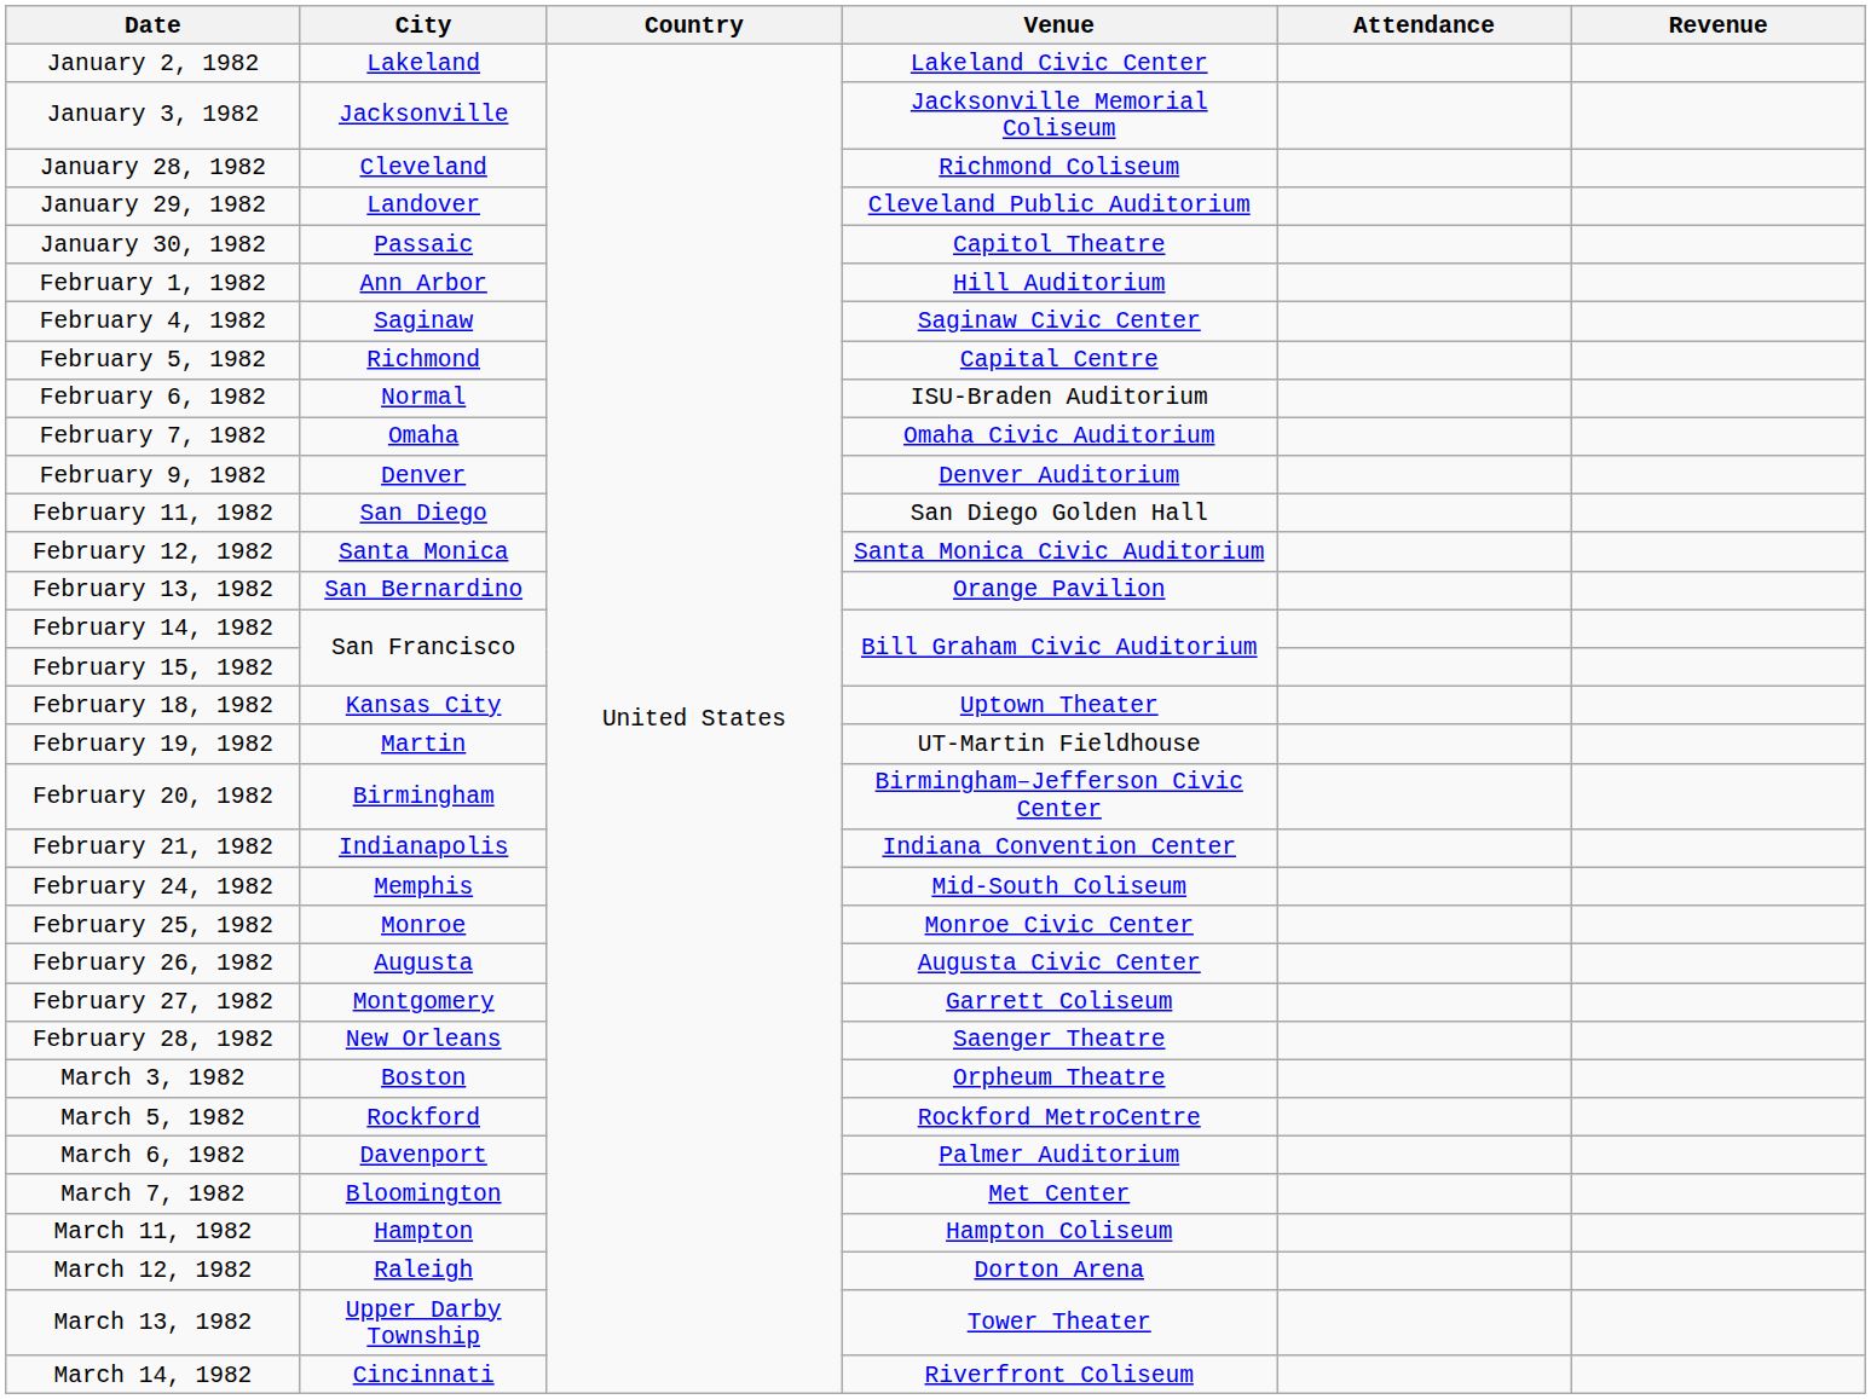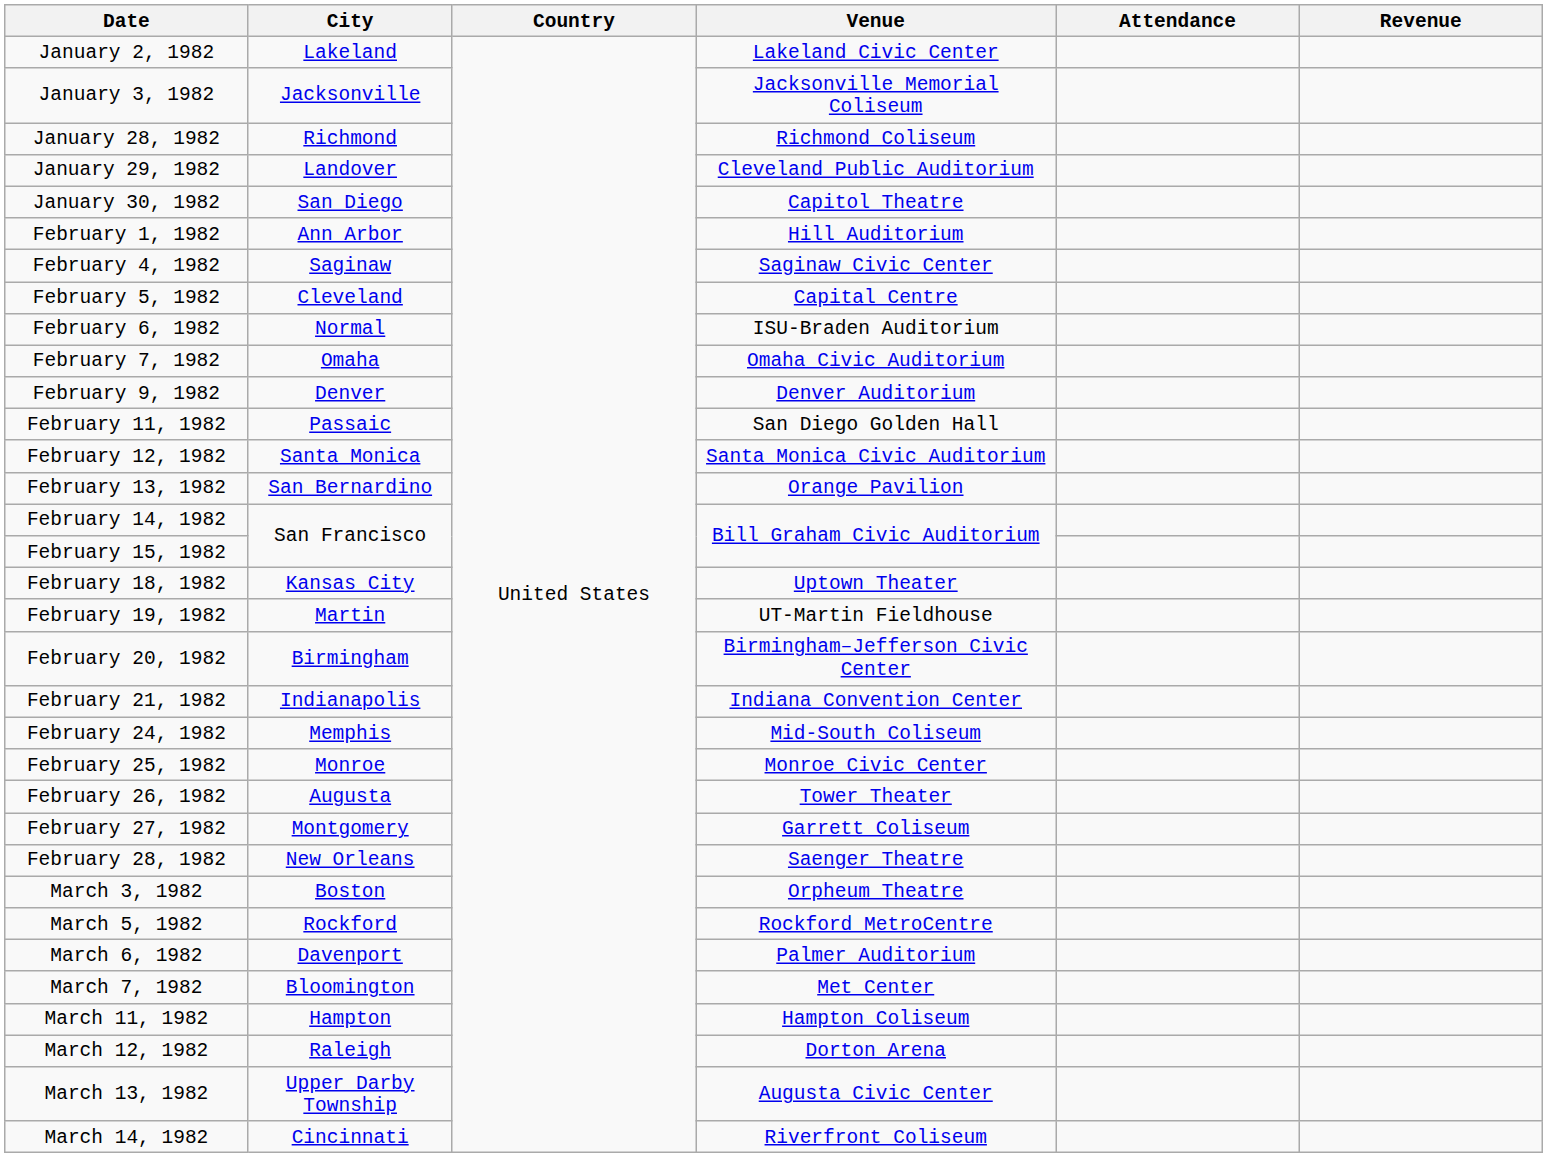January 28, 1982 | City: Cleveland -> Richmond
January 30, 1982 | City: Passaic -> San Diego
February 5, 1982 | City: Richmond -> Cleveland
February 11, 1982 | City: San Diego -> Passaic
February 26, 1982 | Venue: Augusta Civic Center -> Tower Theater
March 13, 1982 | Venue: Tower Theater -> Augusta Civic Center
